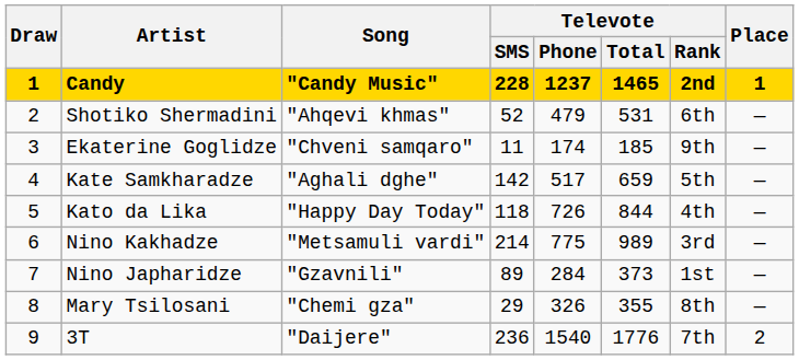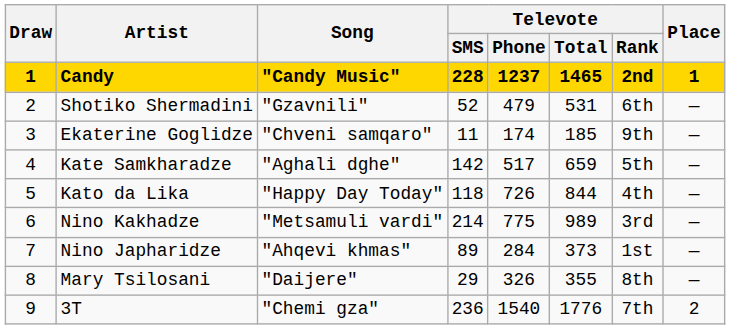Shotiko Shermadini | Song: "Ahqevi khmas" -> "Gzavnili"
Nino Japharidze | Song: "Gzavnili" -> "Ahqevi khmas"
Mary Tsilosani | Song: "Chemi gza" -> "Daijere"
3T | Song: "Daijere" -> "Chemi gza"
